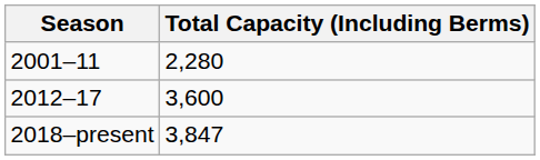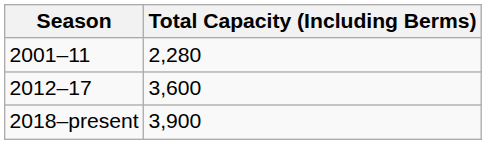2018–present | Total Capacity (Including Berms): 3,847 -> 3,900
